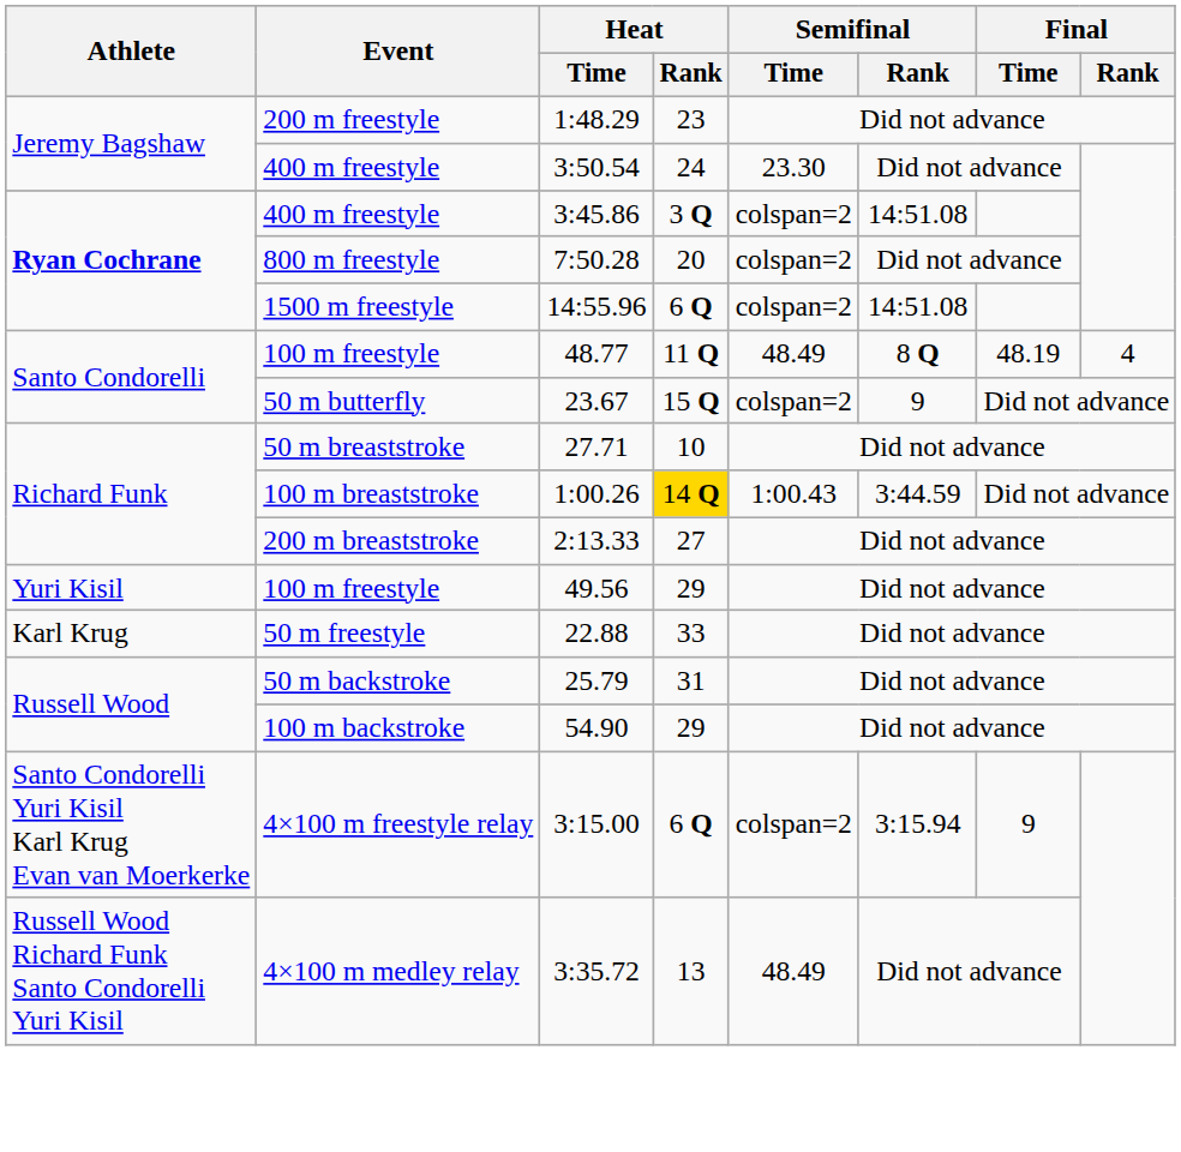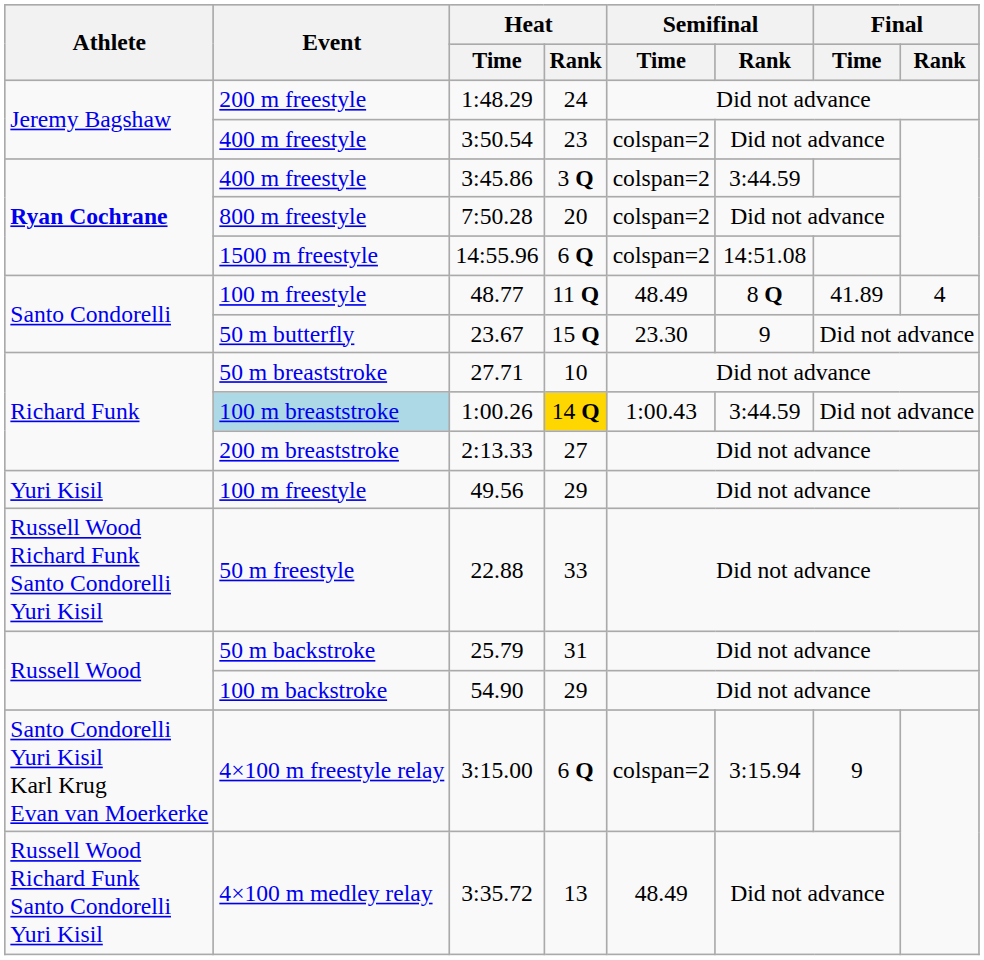1:48.29 | Heat / Rank: 23 -> 24
3:50.54 | Heat / Rank: 24 -> 23
3:50.54 | Semifinal / Time: 23.30 -> colspan=2
3:45.86 | Semifinal / Rank: 14:51.08 -> 3:44.59
48.77 | Final / Time: 48.19 -> 41.89
23.67 | Semifinal / Time: colspan=2 -> 23.30
1:00.26 | Event: no background -> lightblue background
22.88 | Athlete: Karl Krug -> Russell Wood Richard Funk Santo Condorelli Yuri Kisil
